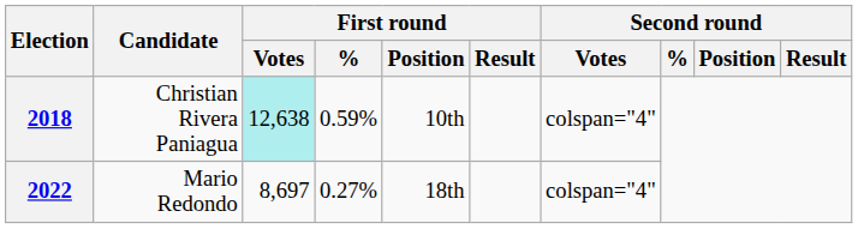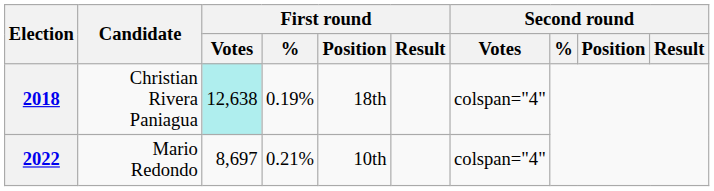2018 | First round / %: 0.59% -> 0.19%
2018 | First round / Position: 10th -> 18th
2022 | First round / %: 0.27% -> 0.21%
2022 | First round / Position: 18th -> 10th
